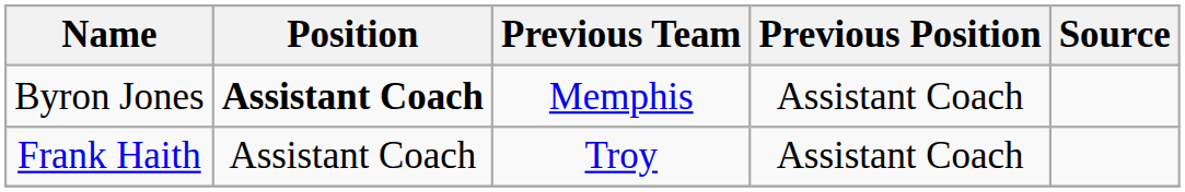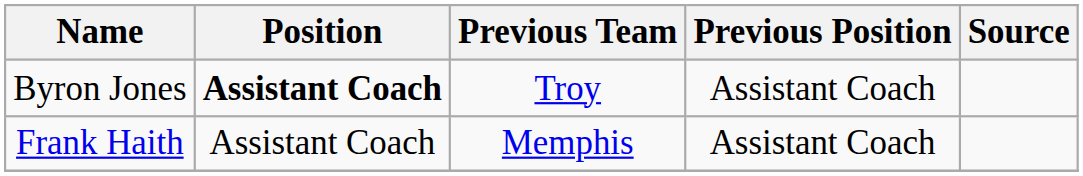Byron Jones | Previous Team: Memphis -> Troy
Frank Haith | Previous Team: Troy -> Memphis
